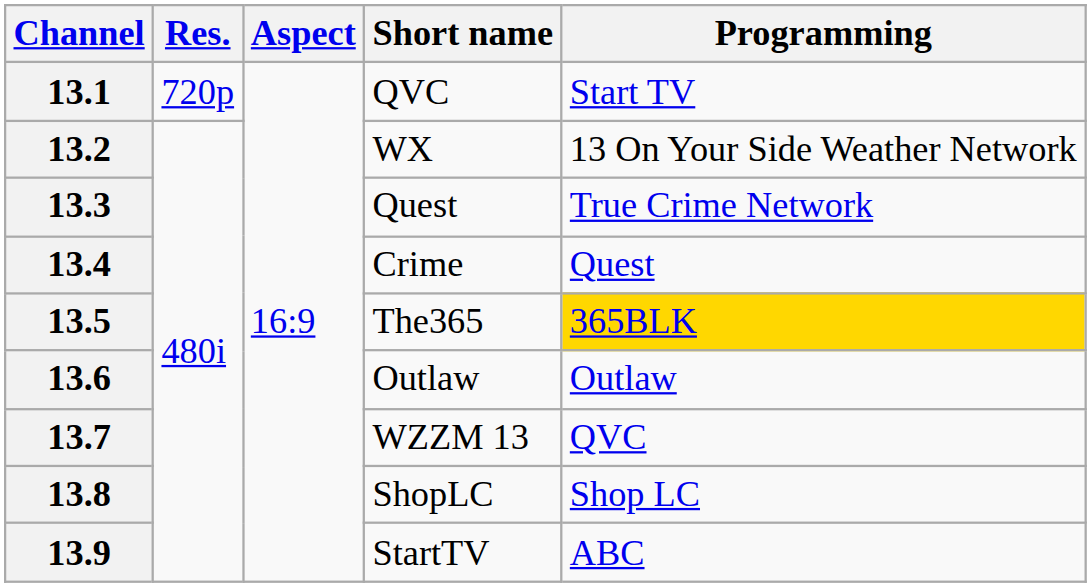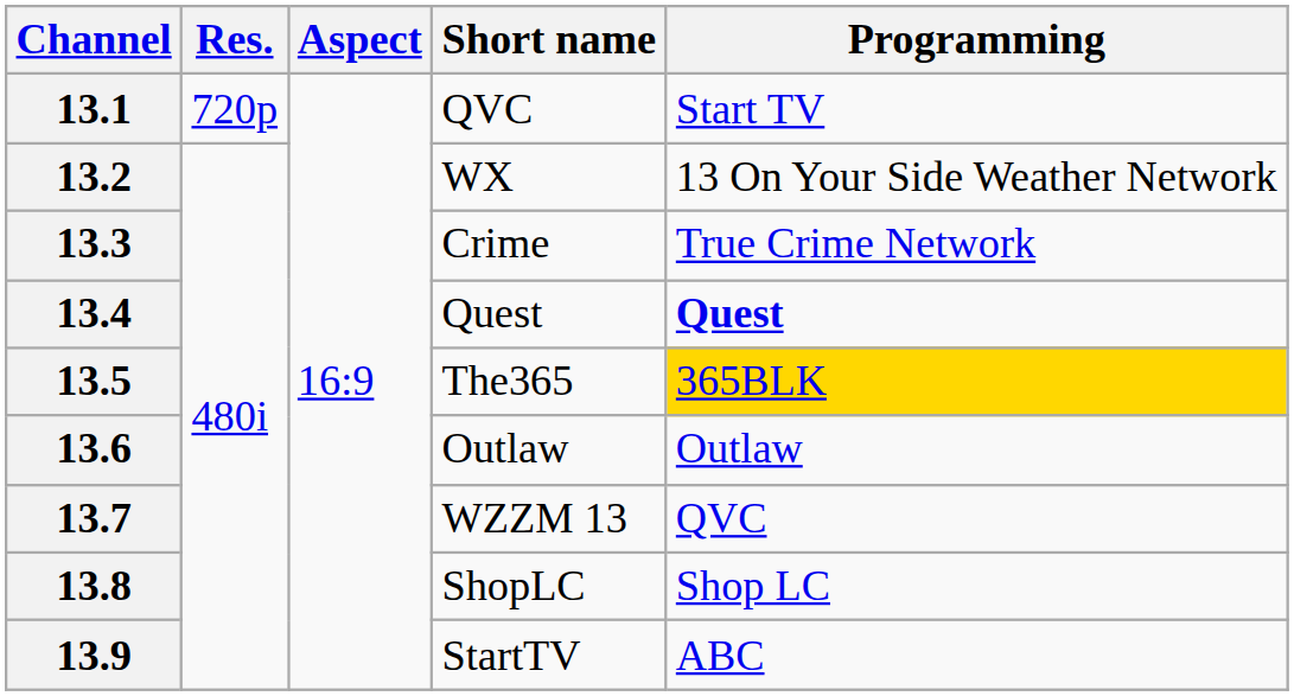13.3 | Short name: Quest -> Crime
13.4 | Short name: Crime -> Quest
13.4 | Programming: normal -> bold
